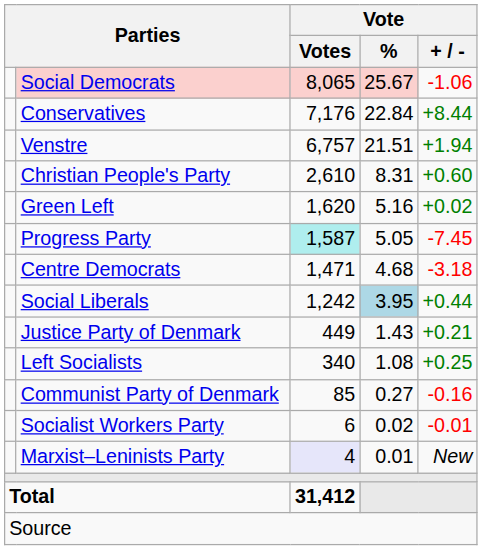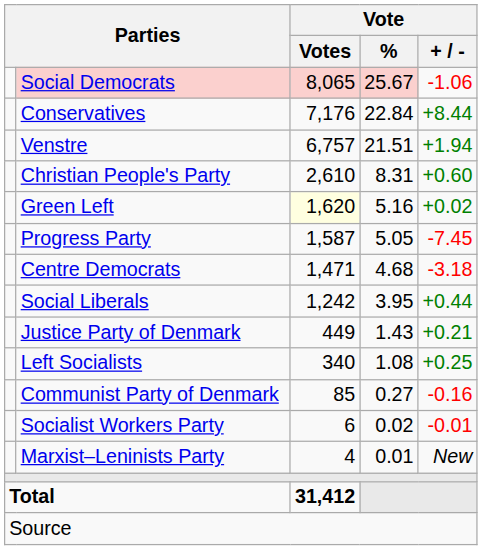Green Left | Vote / Votes: no background -> lightyellow background
Progress Party | Vote / Votes: paleturquoise background -> no background
Social Liberals | Vote / %: lightblue background -> no background
Marxist–Leninists Party | Vote / Votes: lavender background -> no background
